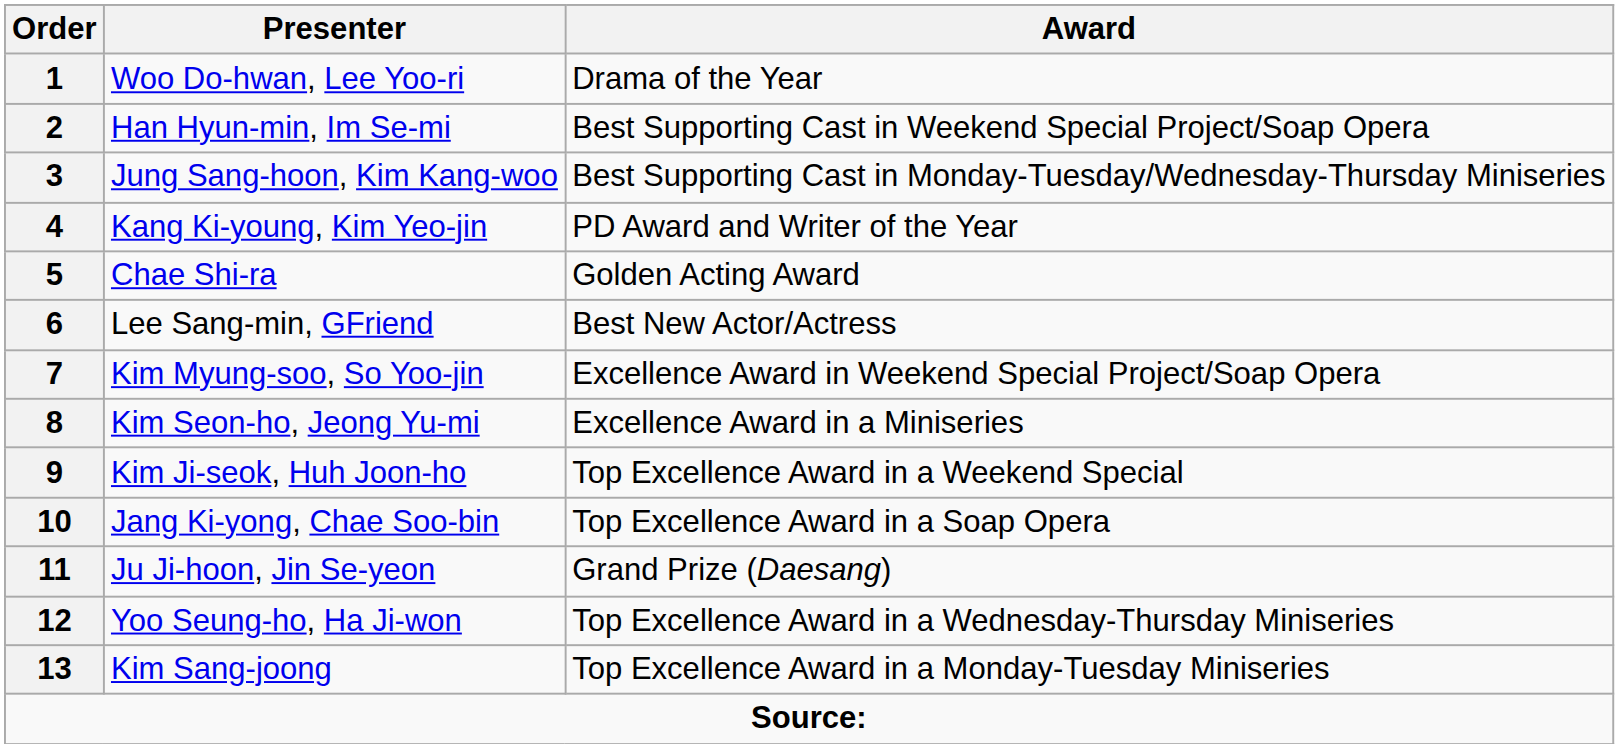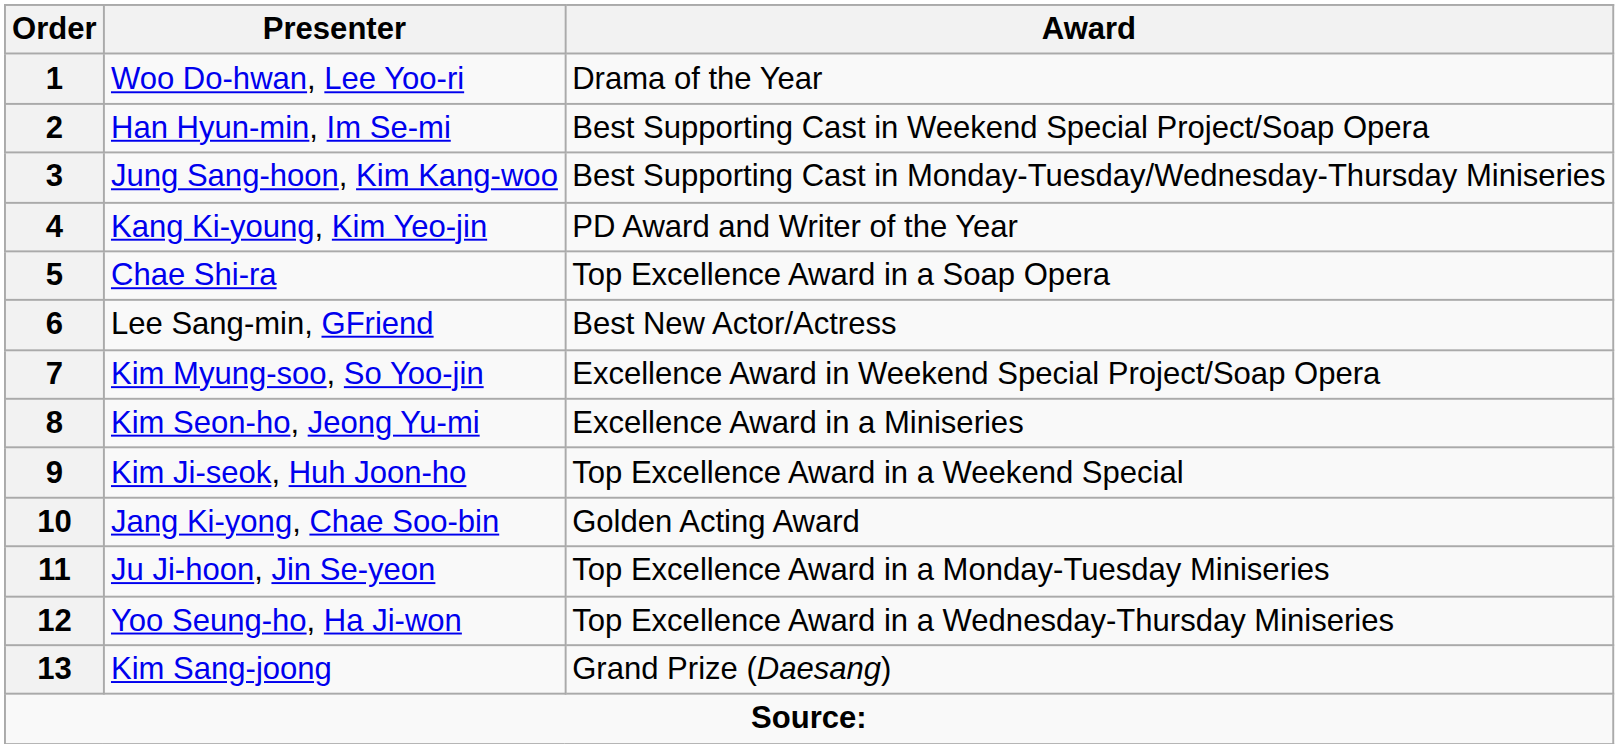5 | Award: Golden Acting Award -> Top Excellence Award in a Soap Opera
10 | Award: Top Excellence Award in a Soap Opera -> Golden Acting Award
11 | Award: Grand Prize (Daesang) -> Top Excellence Award in a Monday-Tuesday Miniseries
13 | Award: Top Excellence Award in a Monday-Tuesday Miniseries -> Grand Prize (Daesang)
